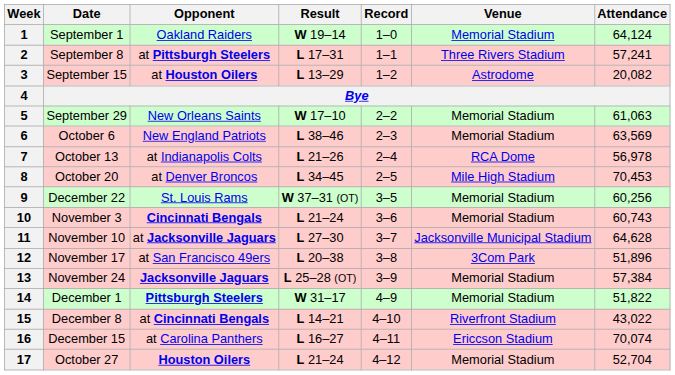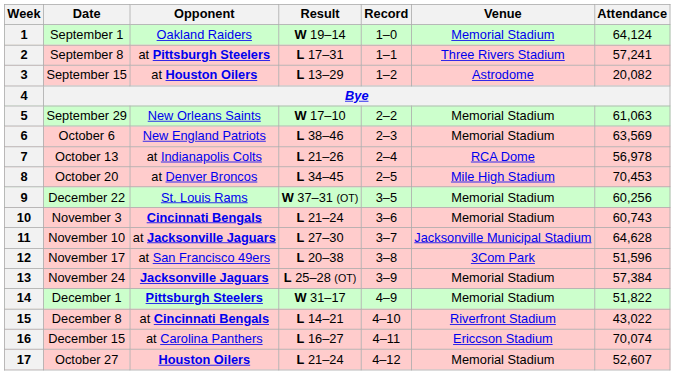12 | Attendance: 51,896 -> 51,596
17 | Attendance: 52,704 -> 52,607
